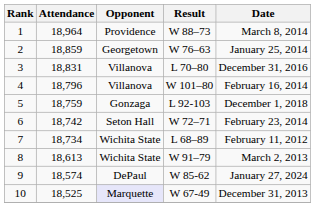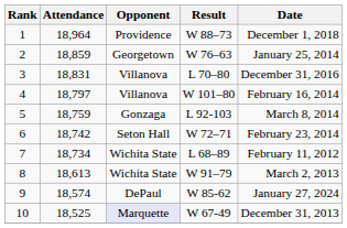1 | Date: March 8, 2014 -> December 1, 2018
4 | Attendance: 18,796 -> 18,797
5 | Date: December 1, 2018 -> March 8, 2014
